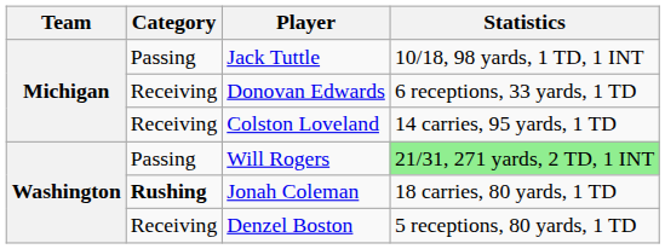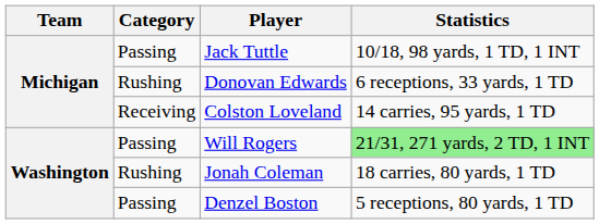Donovan Edwards | Category: Receiving -> Rushing
Jonah Coleman | Category: bold -> normal
Denzel Boston | Category: Receiving -> Passing
